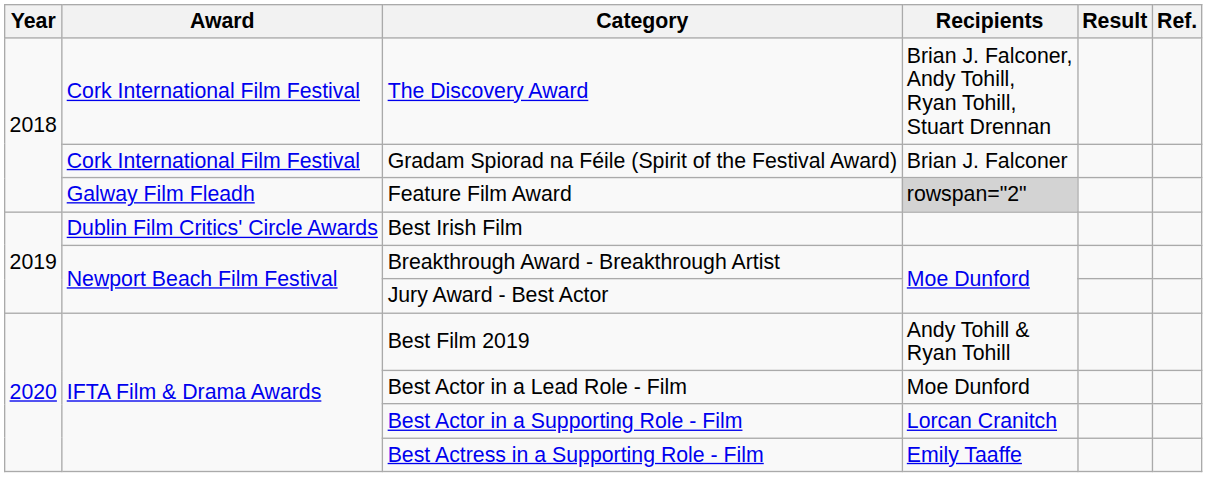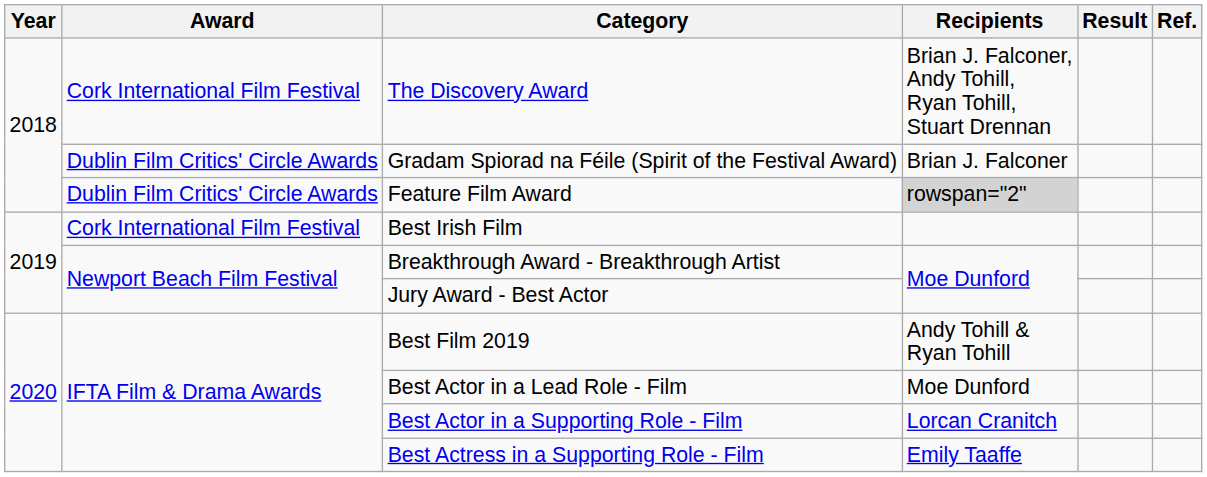Gradam Spiorad na Féile (Spirit of the Festival Award) | Award: Cork International Film Festival -> Dublin Film Critics' Circle Awards
Feature Film Award | Award: Galway Film Fleadh -> Dublin Film Critics' Circle Awards
Best Irish Film | Award: Dublin Film Critics' Circle Awards -> Cork International Film Festival
